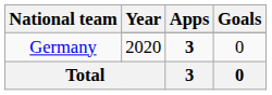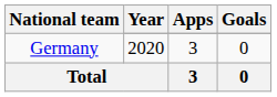2020 | Apps: bold -> normal
